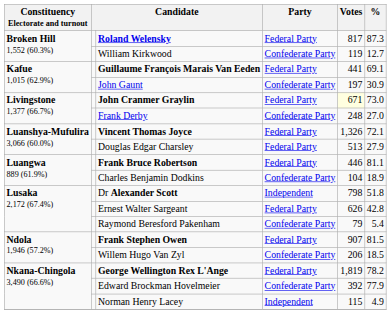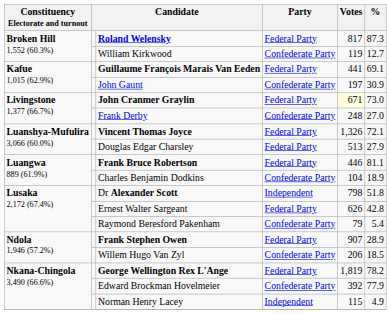Frank Stephen Owen | %: 81.5 -> 28.9
